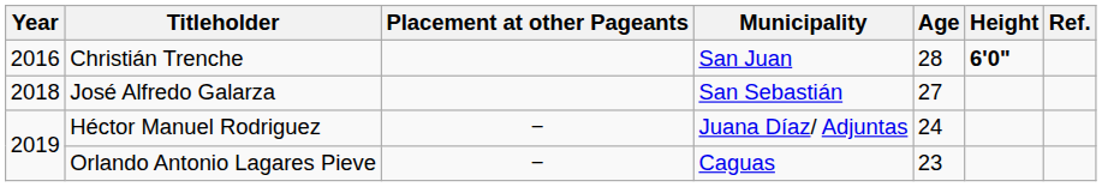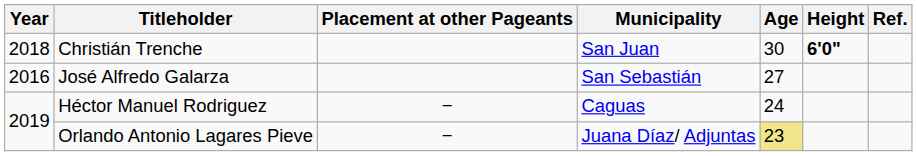Christián Trenche | Year: 2016 -> 2018
Christián Trenche | Age: 28 -> 30
José Alfredo Galarza | Year: 2018 -> 2016
Héctor Manuel Rodriguez | Municipality: Juana Díaz/ Adjuntas -> Caguas
Orlando Antonio Lagares Pieve | Municipality: Caguas -> Juana Díaz/ Adjuntas
Orlando Antonio Lagares Pieve | Age: no background -> khaki background
